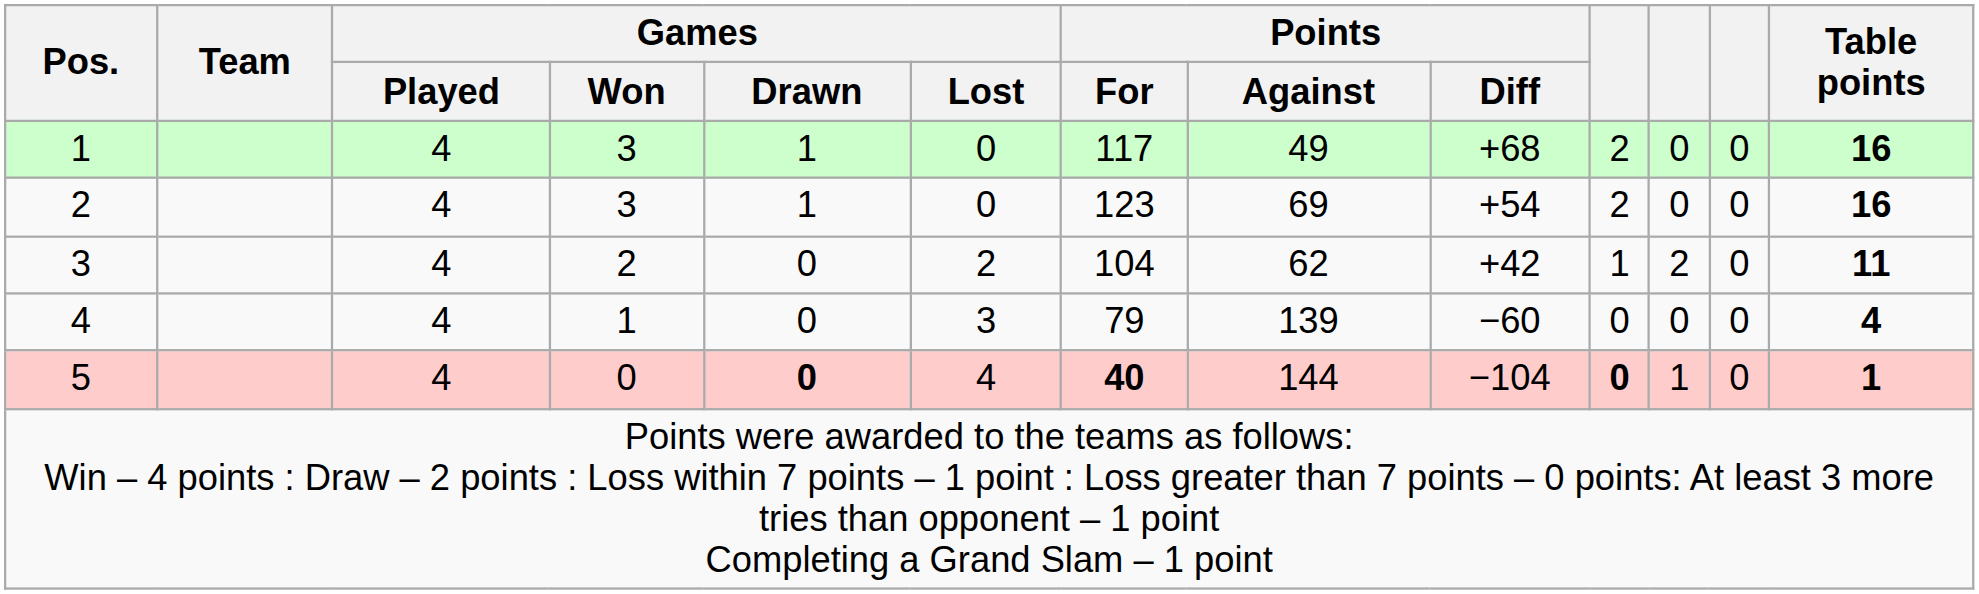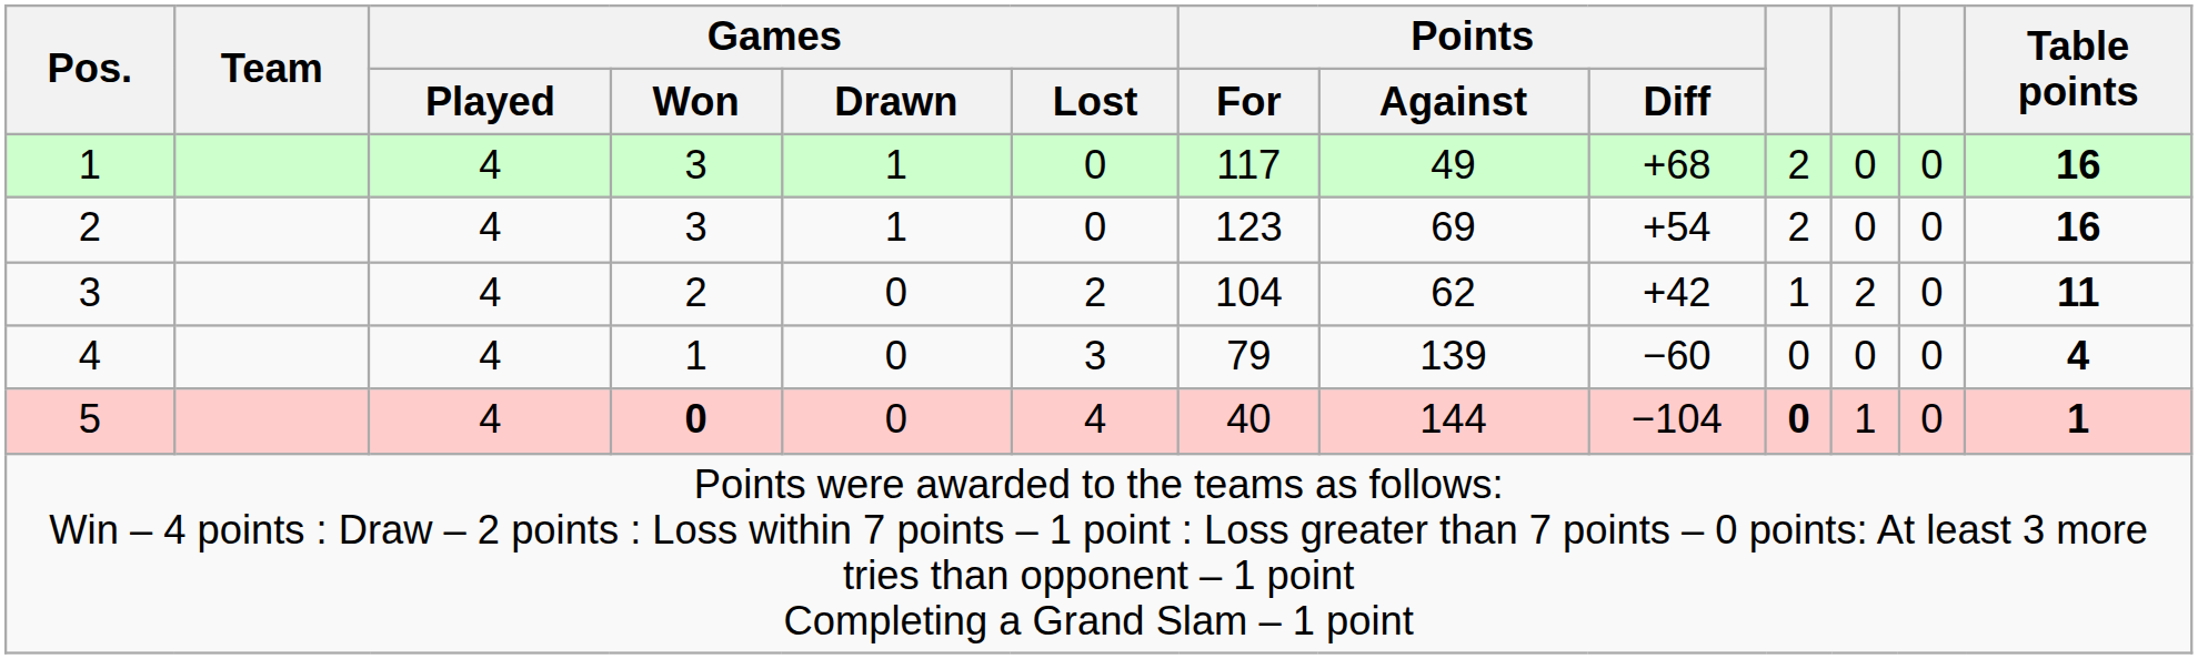5 | Games / Won: normal -> bold
5 | Games / Drawn: bold -> normal
5 | Points / For: bold -> normal
